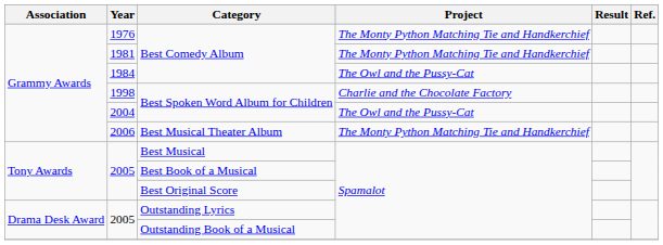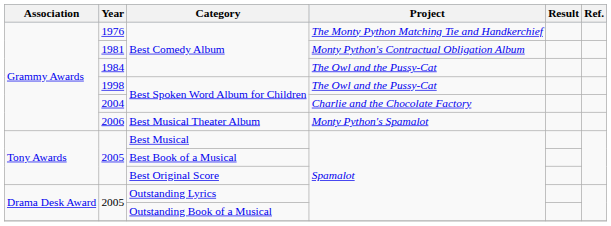1981 / Best Comedy Album | Project: The Monty Python Matching Tie and Handkerchief -> Monty Python's Contractual Obligation Album
1998 / Best Spoken Word Album for Children | Project: Charlie and the Chocolate Factory -> The Owl and the Pussy-Cat
2004 / Best Spoken Word Album for Children | Project: The Owl and the Pussy-Cat -> Charlie and the Chocolate Factory
Best Musical Theater Album | Project: The Monty Python Matching Tie and Handkerchief -> Monty Python's Spamalot
